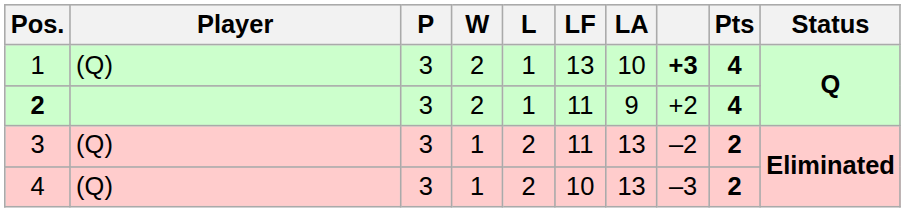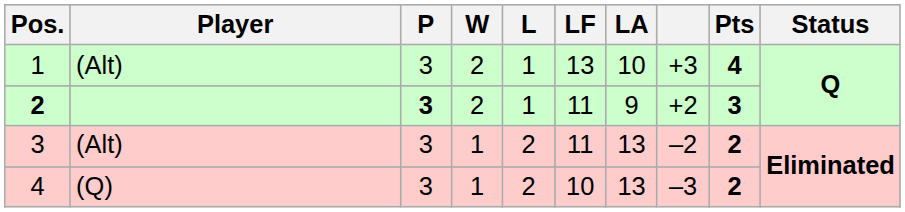row 2 | Player: (Q) -> (Alt)
row 2 | column 8: bold -> normal
row 3 | P: normal -> bold
row 3 | Pts: 4 -> 3
row 4 | Player: (Q) -> (Alt)
